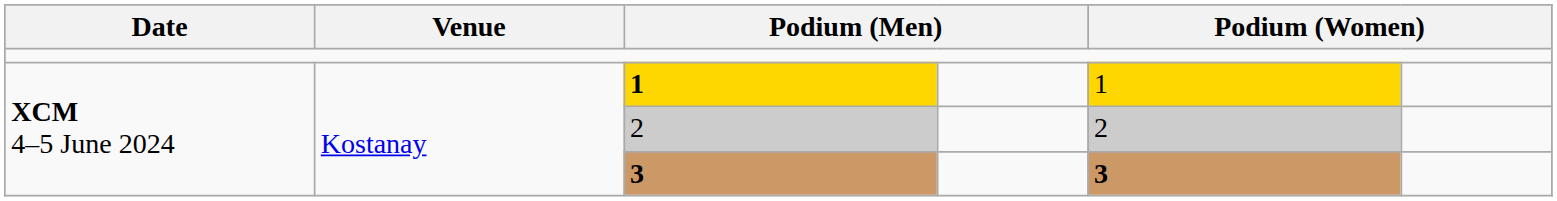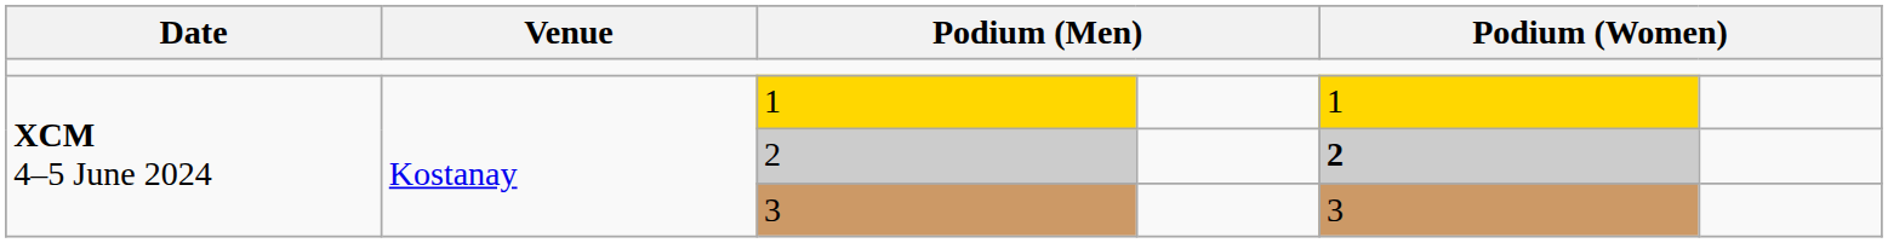row 3 | column 3: bold -> normal
row 4 | column 5: normal -> bold
row 5 | column 3: bold -> normal
row 5 | column 5: bold -> normal
